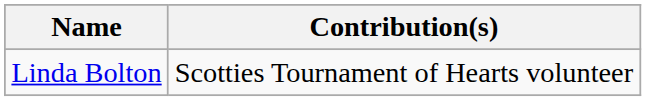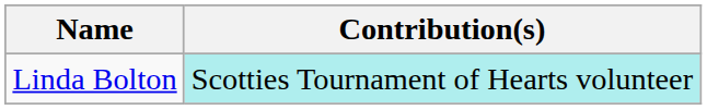Linda Bolton | Contribution(s): no background -> paleturquoise background
